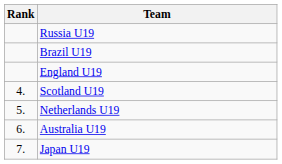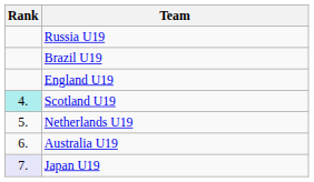Scotland U19 | Rank: no background -> paleturquoise background
Japan U19 | Rank: no background -> lavender background
